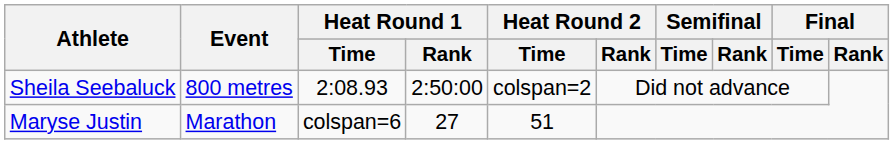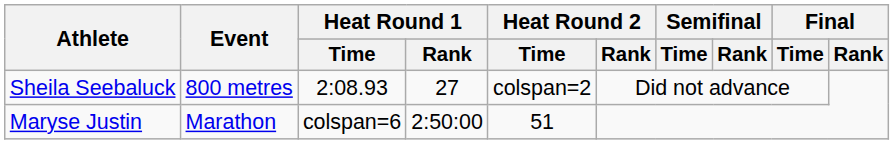Sheila Seebaluck | Heat Round 1 / Rank: 2:50:00 -> 27
Maryse Justin | Heat Round 1 / Rank: 27 -> 2:50:00
